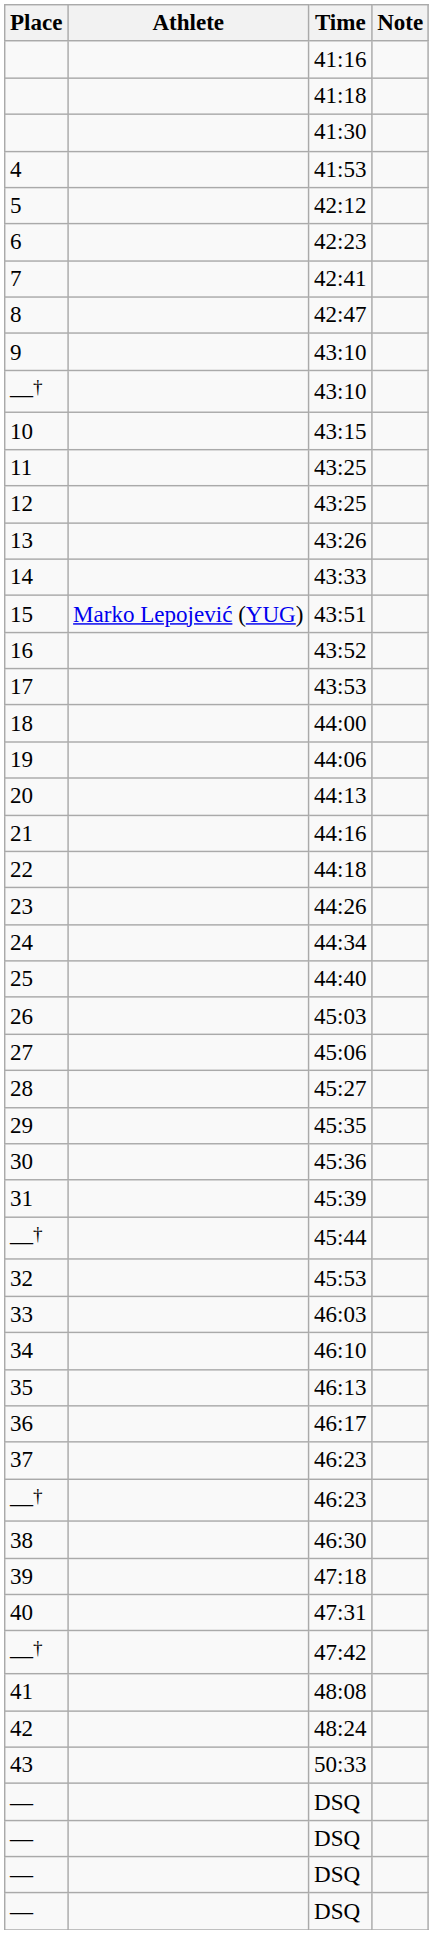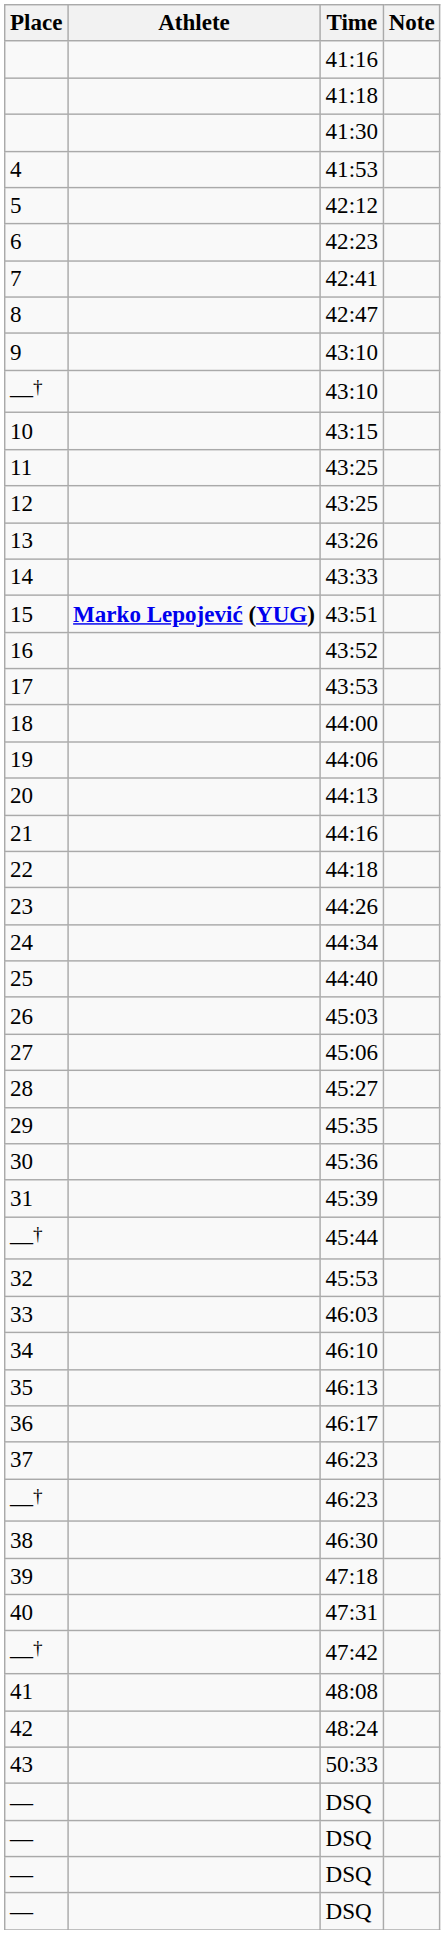43:51 | Athlete: normal -> bold
